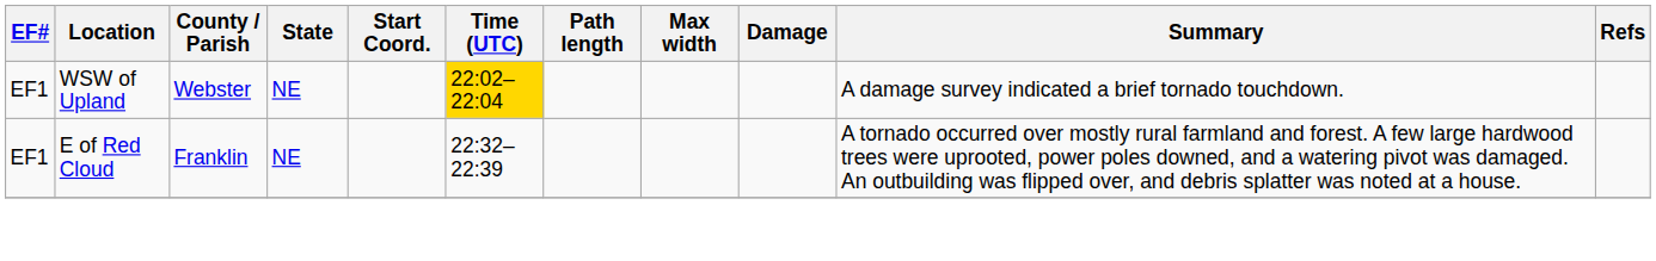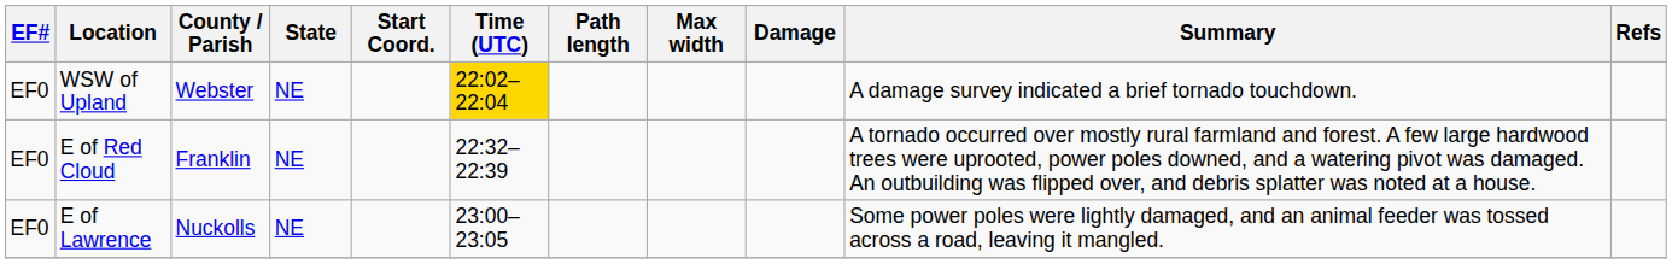WSW of Upland | EF#: EF1 -> EF0
E of Red Cloud | EF#: EF1 -> EF0
+ row: EF0 | E of Lawrence | Nuckolls | NE | 23:00–23:05 | Some power poles were lightly damaged, and an animal feeder was tossed across a road, leaving it mangled.
